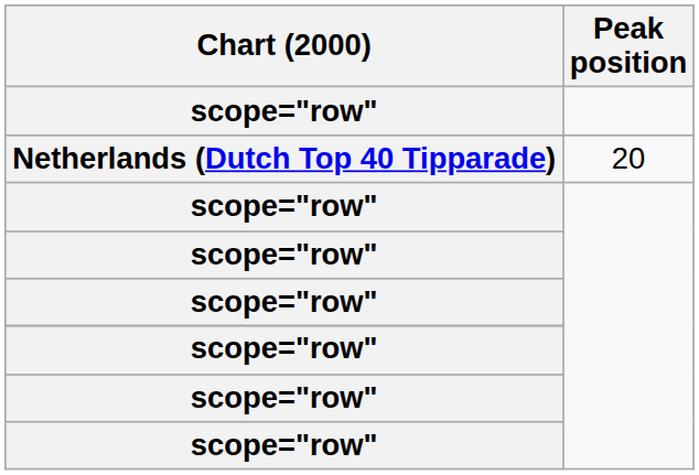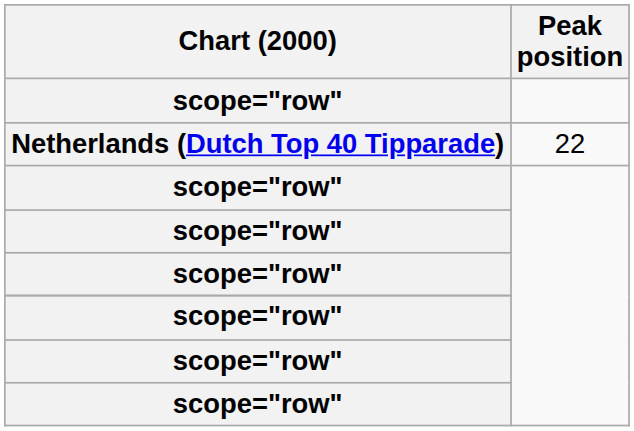Netherlands (Dutch Top 40 Tipparade) | Peak position: 20 -> 22
